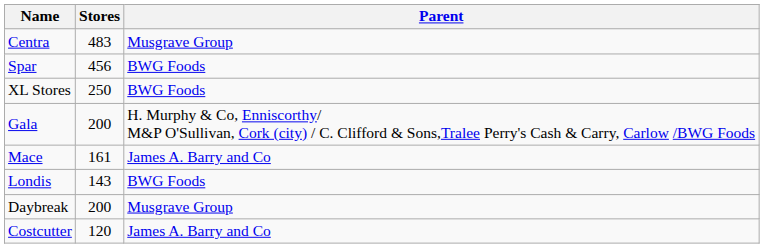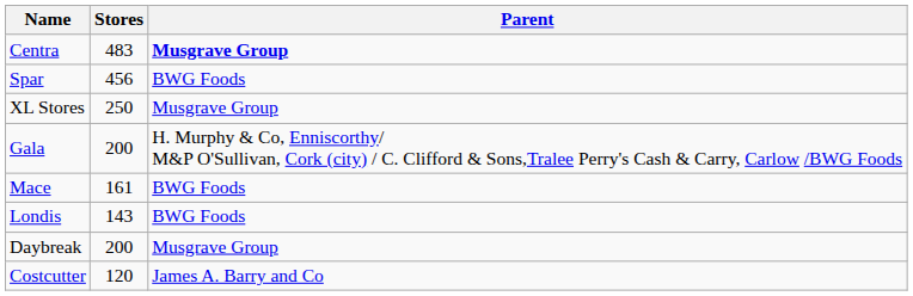Centra | Parent: normal -> bold
XL Stores | Parent: BWG Foods -> Musgrave Group
Mace | Parent: James A. Barry and Co -> BWG Foods
